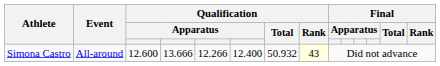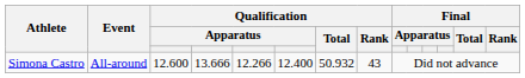row 4 | Qualification / Rank: lightyellow background -> no background
